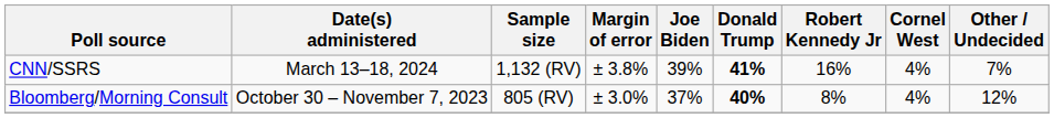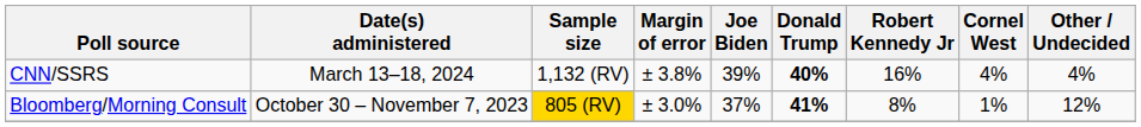CNN/SSRS | Donald Trump: 41% -> 40%
CNN/SSRS | Other / Undecided: 7% -> 4%
Bloomberg/Morning Consult | Sample size: no background -> gold background
Bloomberg/Morning Consult | Donald Trump: 40% -> 41%
Bloomberg/Morning Consult | Cornel West: 4% -> 1%
